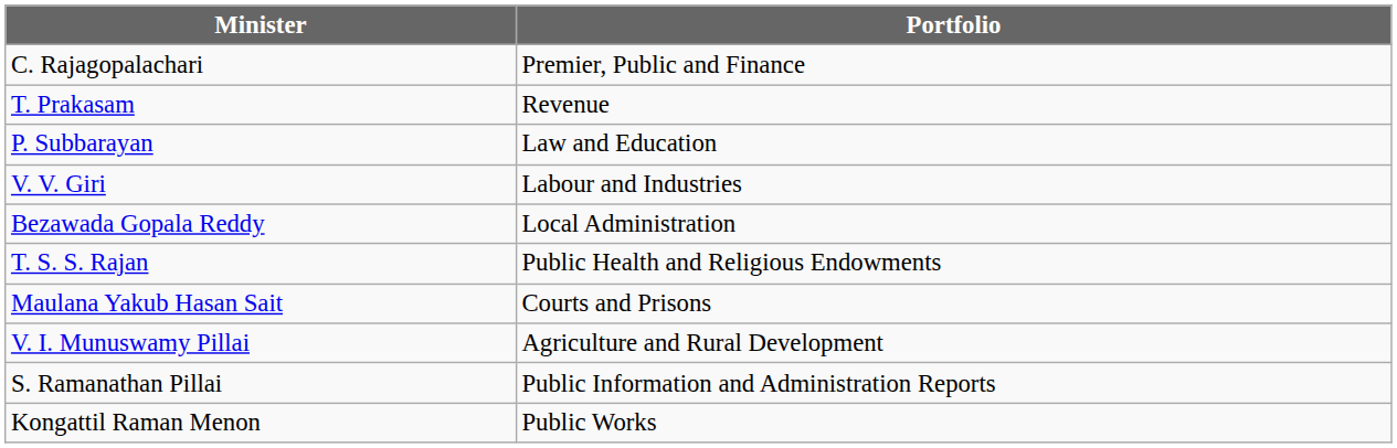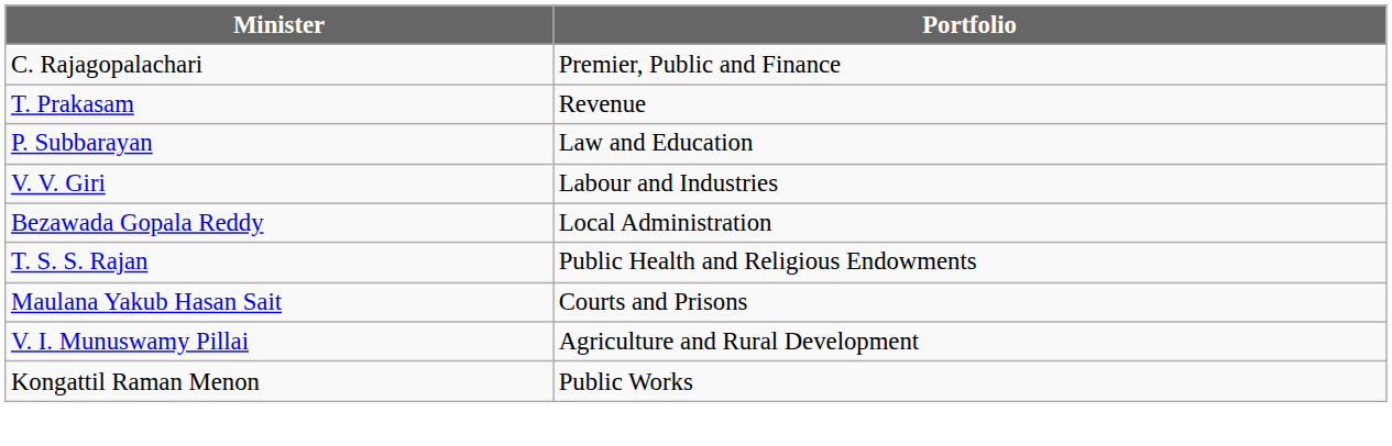- row: S. Ramanathan Pillai | Public Information and Administration Reports
